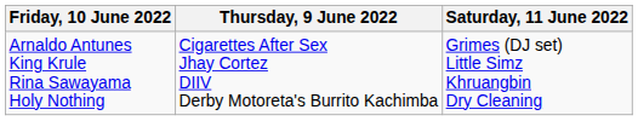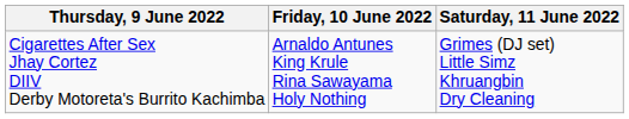columns swapped: Thursday, 9 June 2022 <-> Friday, 10 June 2022
